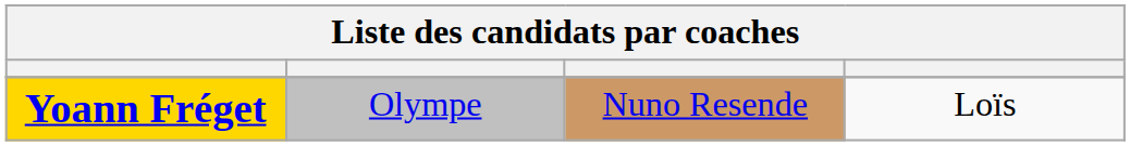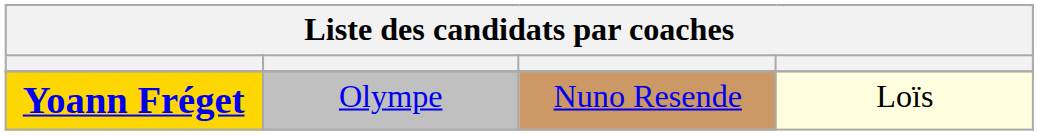Yoann Fréget | column 4: no background -> lightyellow background
